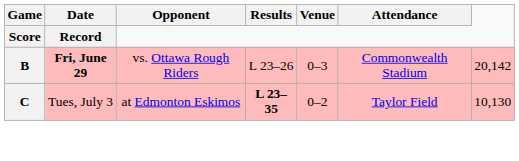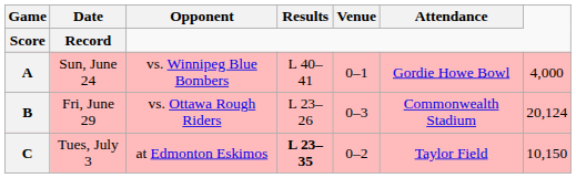+ row: A | Sun, June 24 | vs. Winnipeg Blue Bombers | L 40–41 | 0–1 | Gordie Howe Bowl | 4,000
B | Date / Record: bold -> normal
B | column 7: 20,142 -> 20,124
C | column 7: 10,130 -> 10,150
